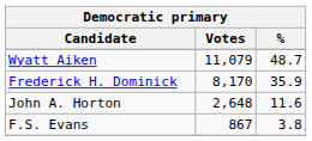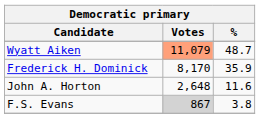Wyatt Aiken | Votes: no background -> lightsalmon background
F.S. Evans | Votes: no background -> lightgrey background
